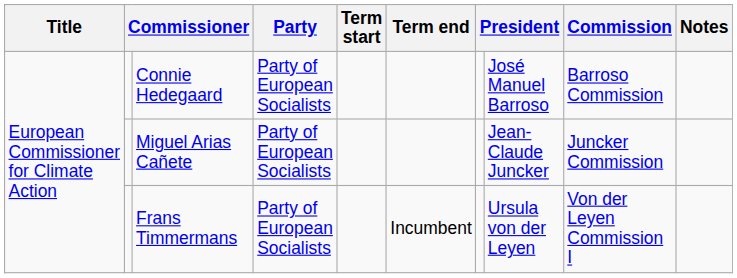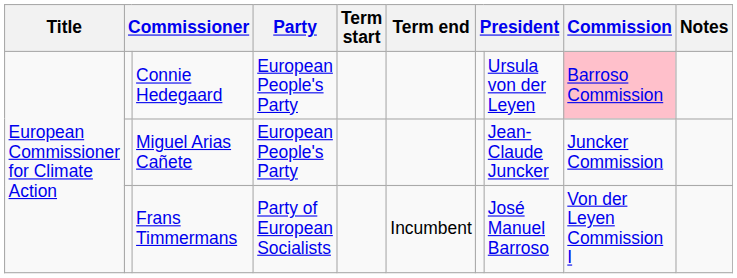Connie Hedegaard | Party: Party of European Socialists -> European People's Party
Connie Hedegaard | column 8: José Manuel Barroso -> Ursula von der Leyen
Connie Hedegaard | Commission: no background -> pink background
Miguel Arias Cañete | Party: Party of European Socialists -> European People's Party
Frans Timmermans | column 8: Ursula von der Leyen -> José Manuel Barroso
